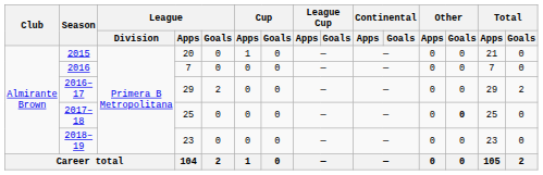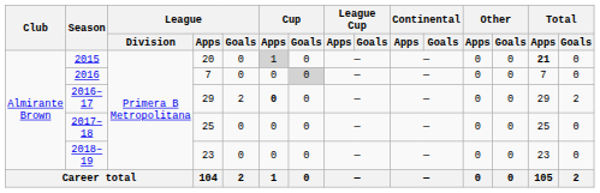2015 | Cup / Apps: no background -> lightgrey background
2015 | Total / Apps: normal -> bold
2016 | Cup / Goals: no background -> lightgrey background
2016–17 | Cup / Apps: normal -> bold
2017–18 | Other / Goals: bold -> normal
